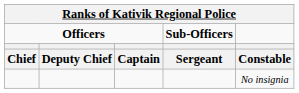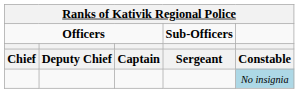row 5 | Constable: no background -> lightblue background
